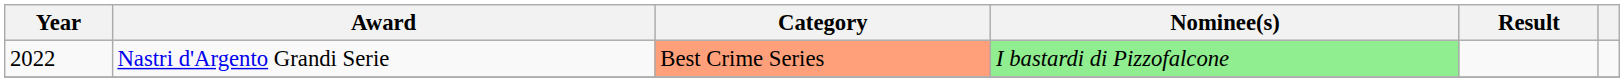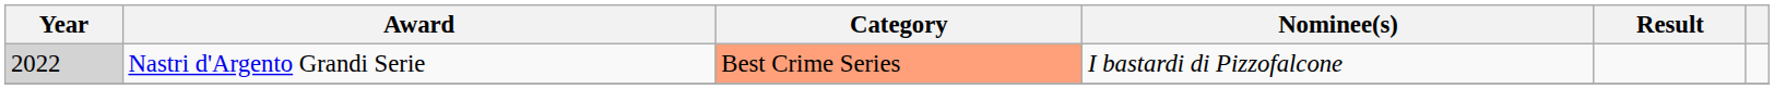Nastri d'Argento Grandi Serie | Year: no background -> lightgrey background
Nastri d'Argento Grandi Serie | Nominee(s): lightgreen background -> no background
